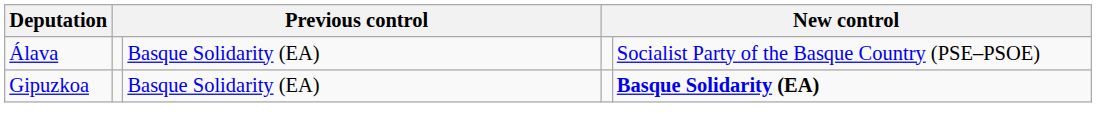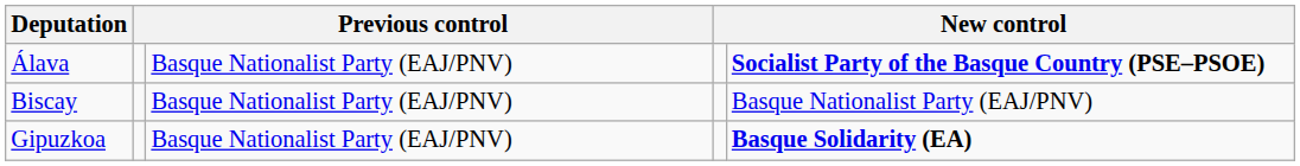Álava | column 3: Basque Solidarity (EA) -> Basque Nationalist Party (EAJ/PNV)
Álava | column 5: normal -> bold
+ row: Biscay | Basque Nationalist Party (EAJ/PNV) | Basque Nationalist Party (EAJ/PNV)
Gipuzkoa | column 3: Basque Solidarity (EA) -> Basque Nationalist Party (EAJ/PNV)
